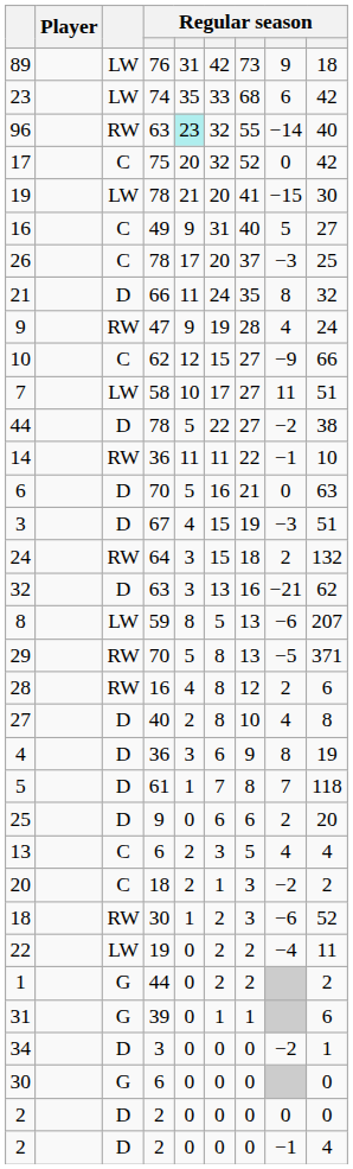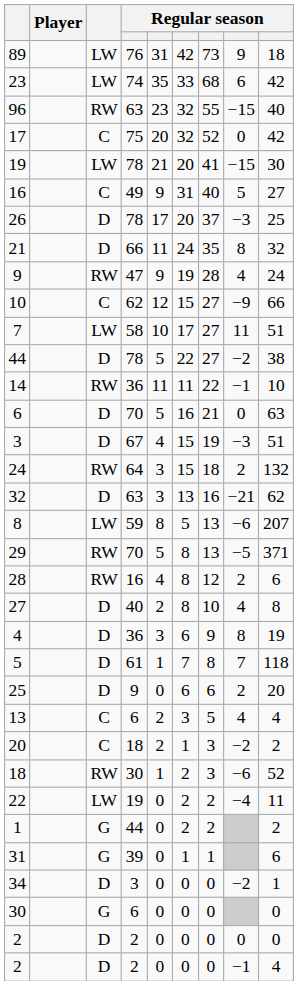96 | column 5: paleturquoise background -> no background
96 | column 8: −14 -> −15
26 | column 3: C -> D
